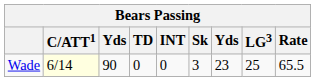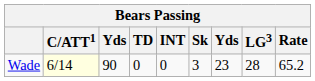Wade | LG3: 25 -> 28
Wade | Rate: 65.5 -> 65.2
